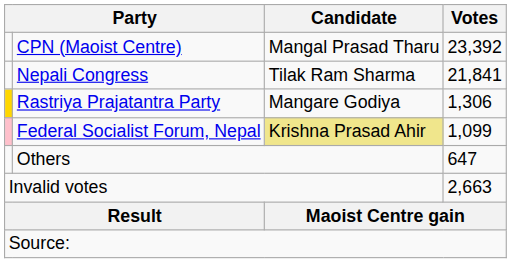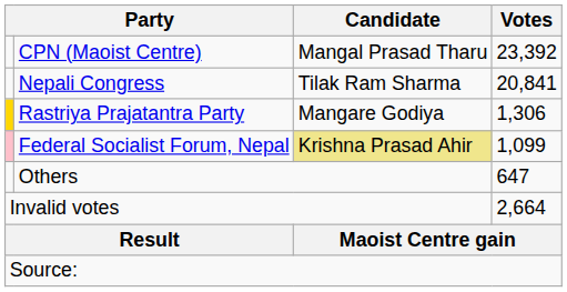Nepali Congress | Votes: 21,841 -> 20,841
Invalid votes | Votes: 2,663 -> 2,664
